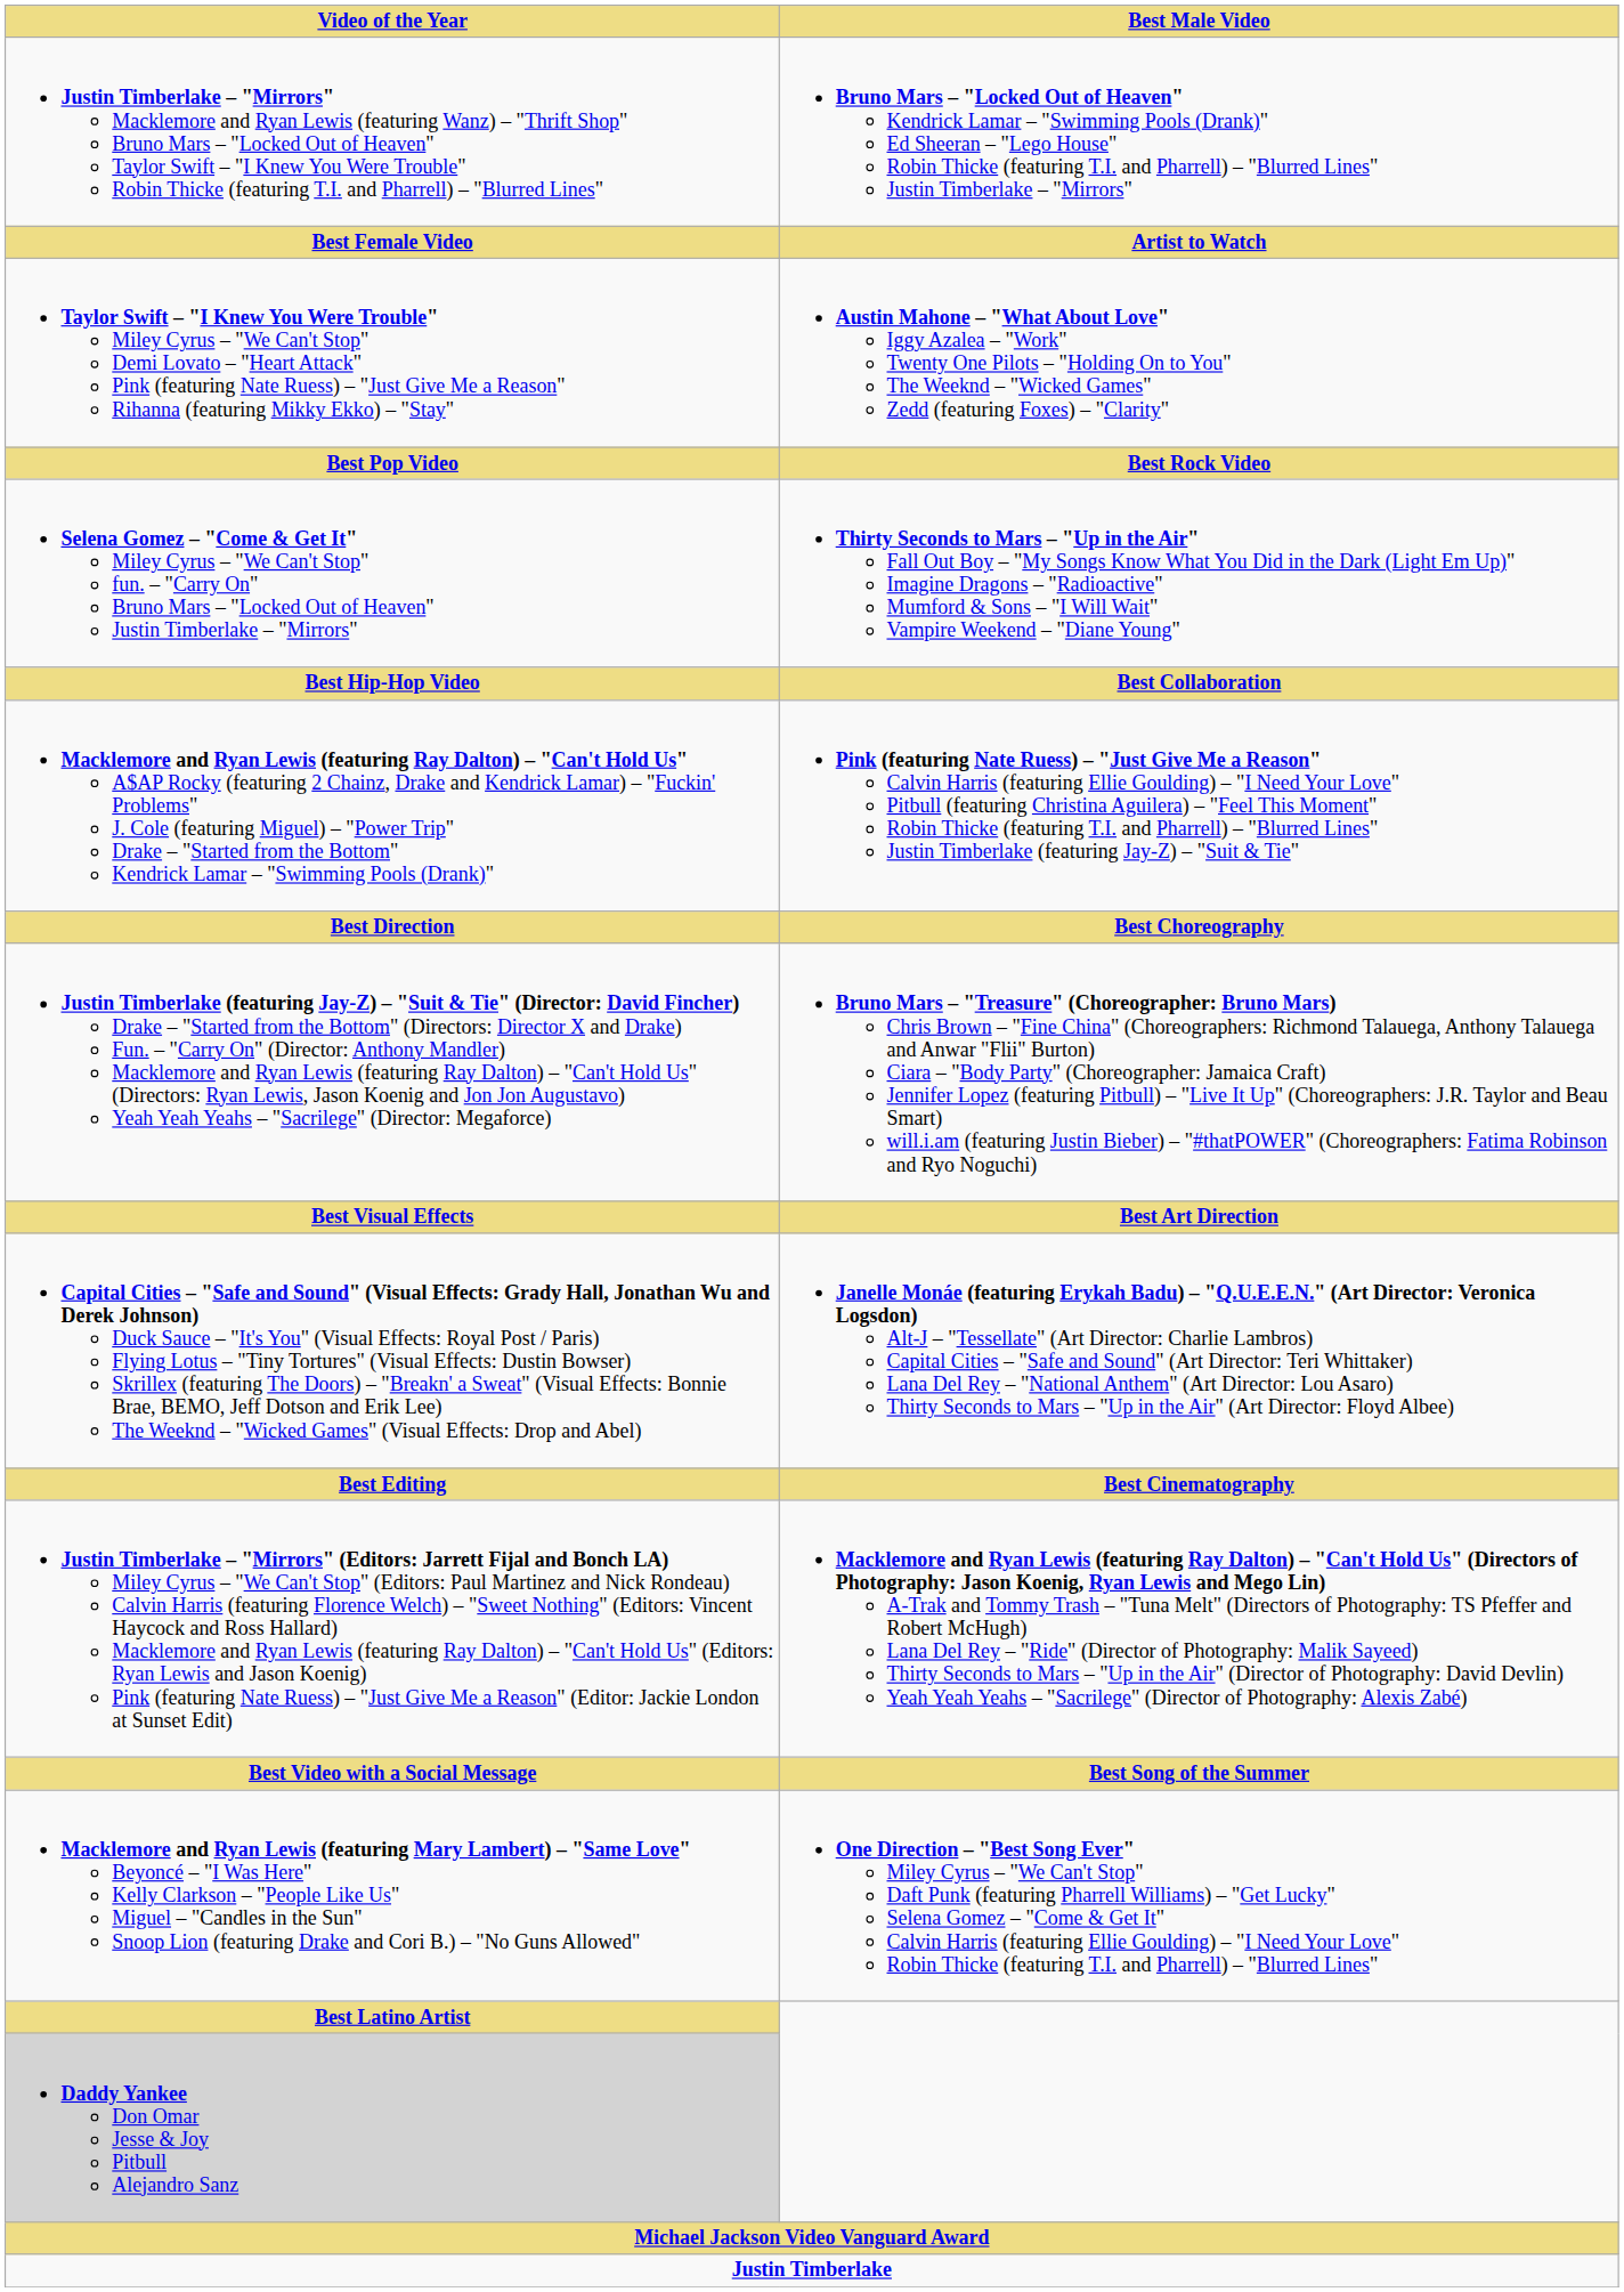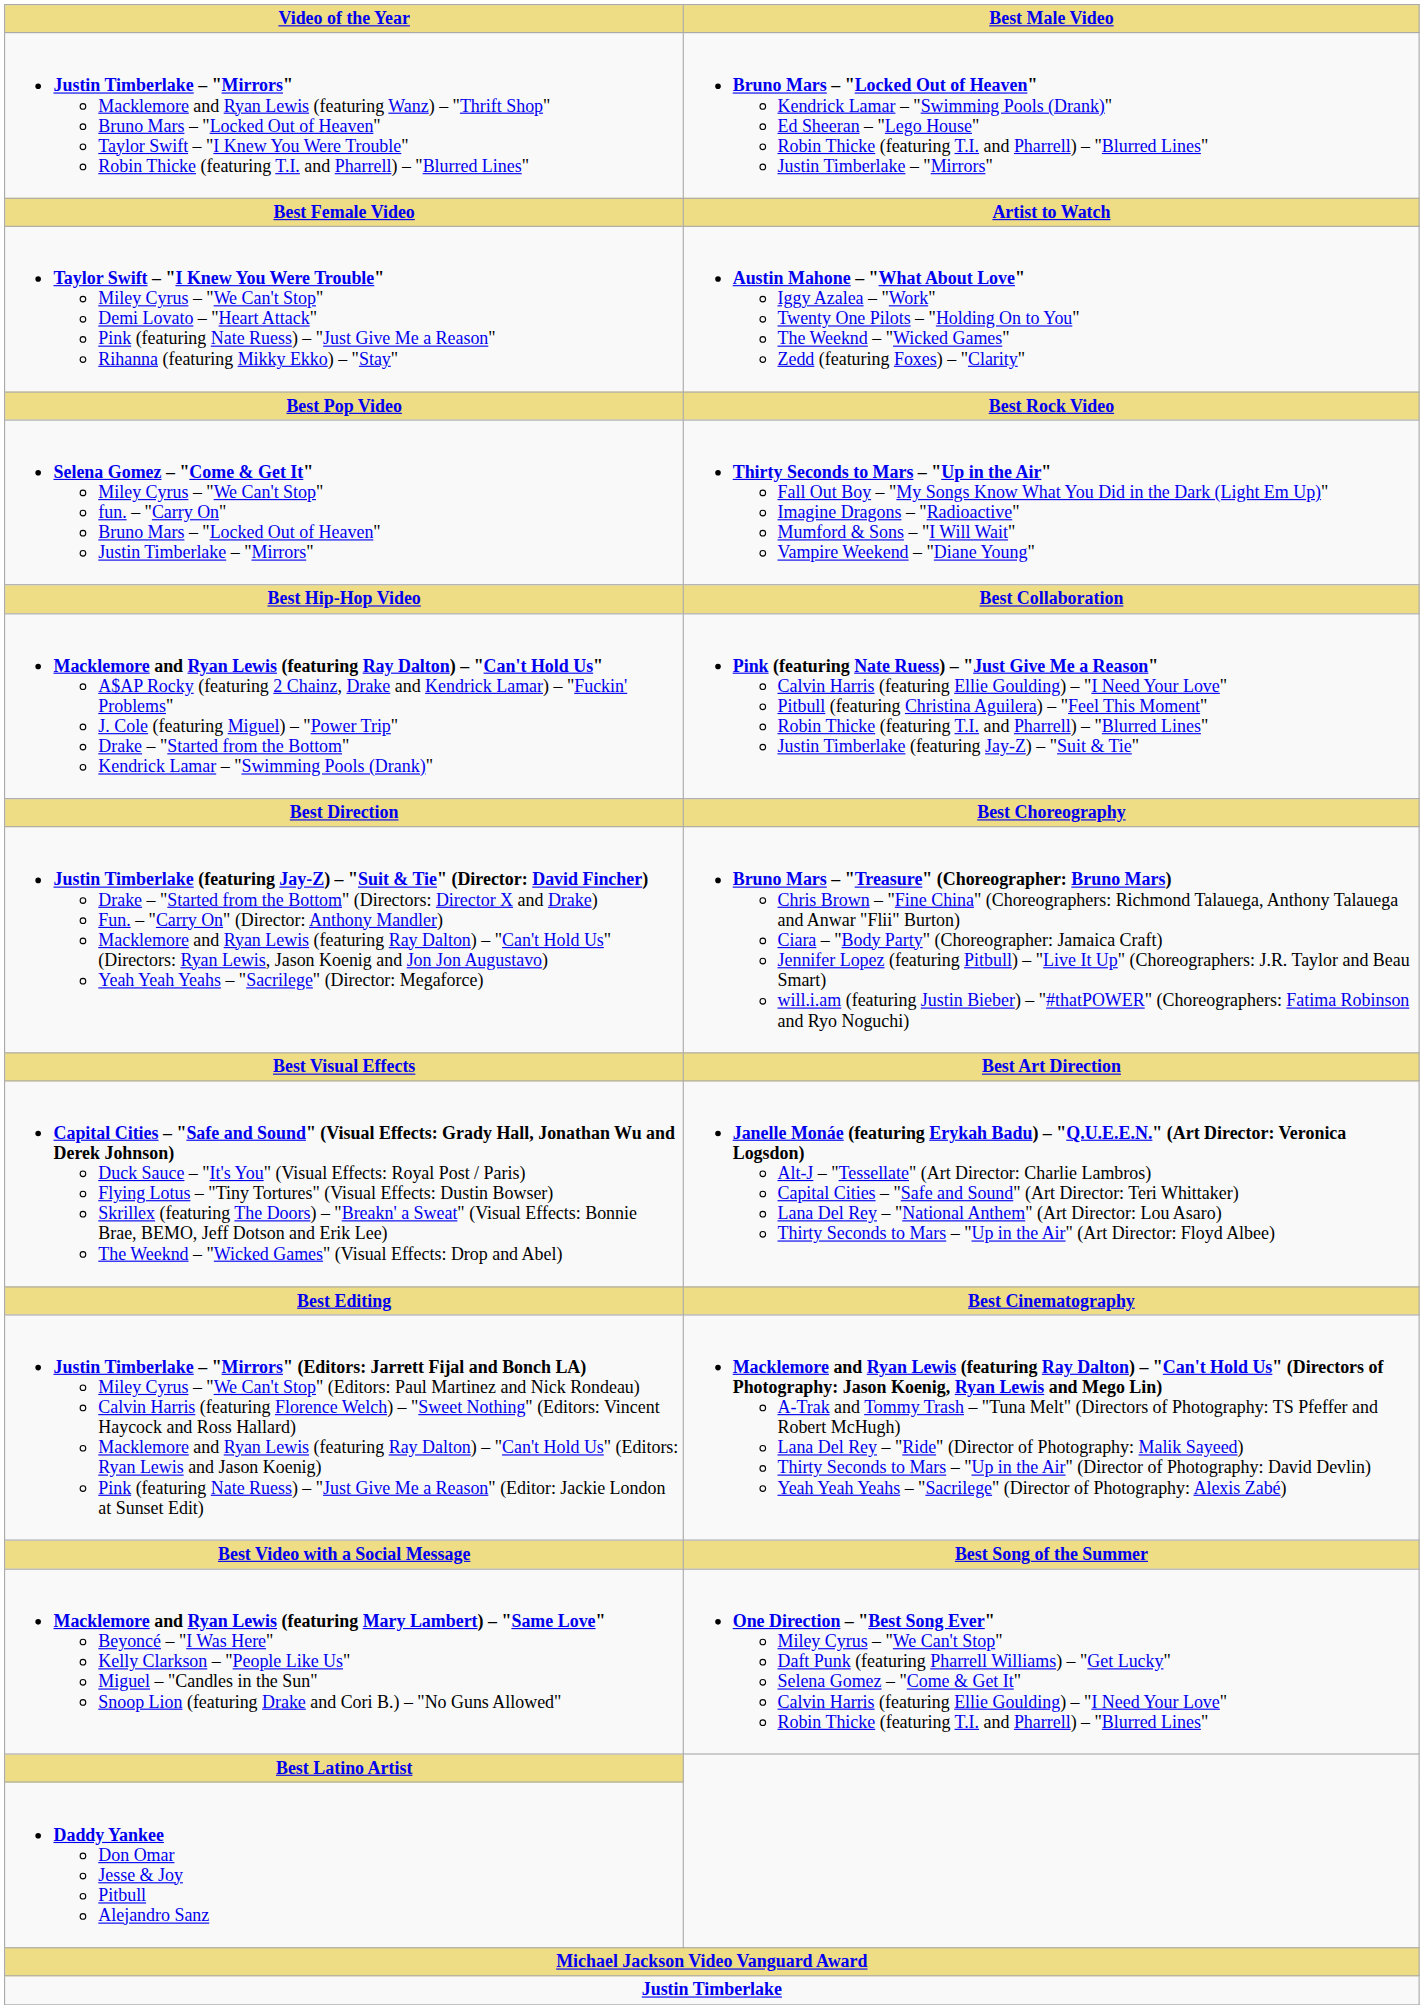Daddy Yankee Don Omar Jesse & Joy Pitbull Alejandro Sanz | Video of the Year: lightgrey background -> no background
